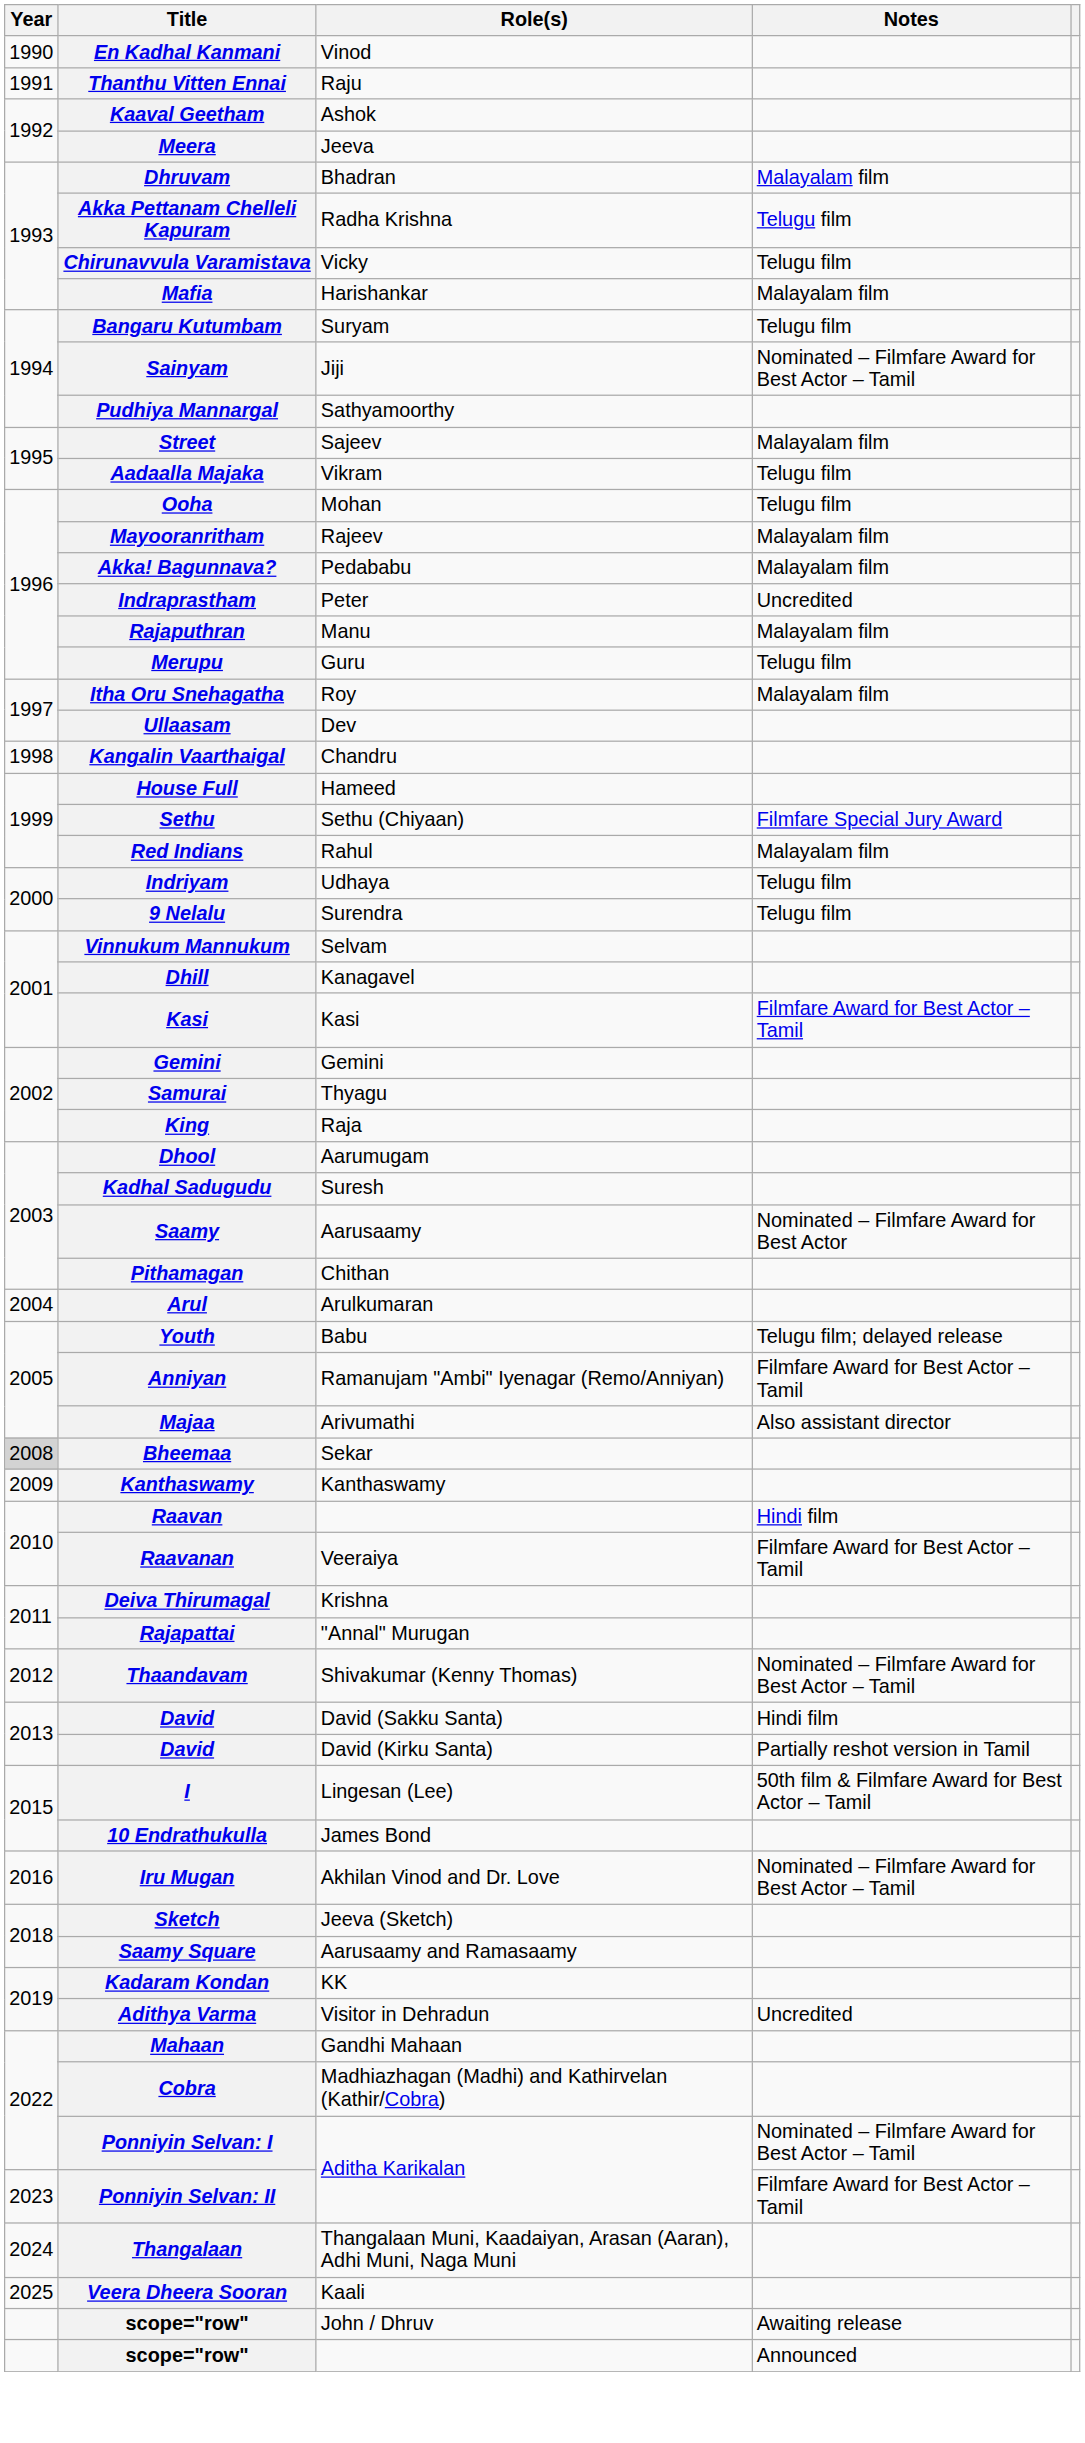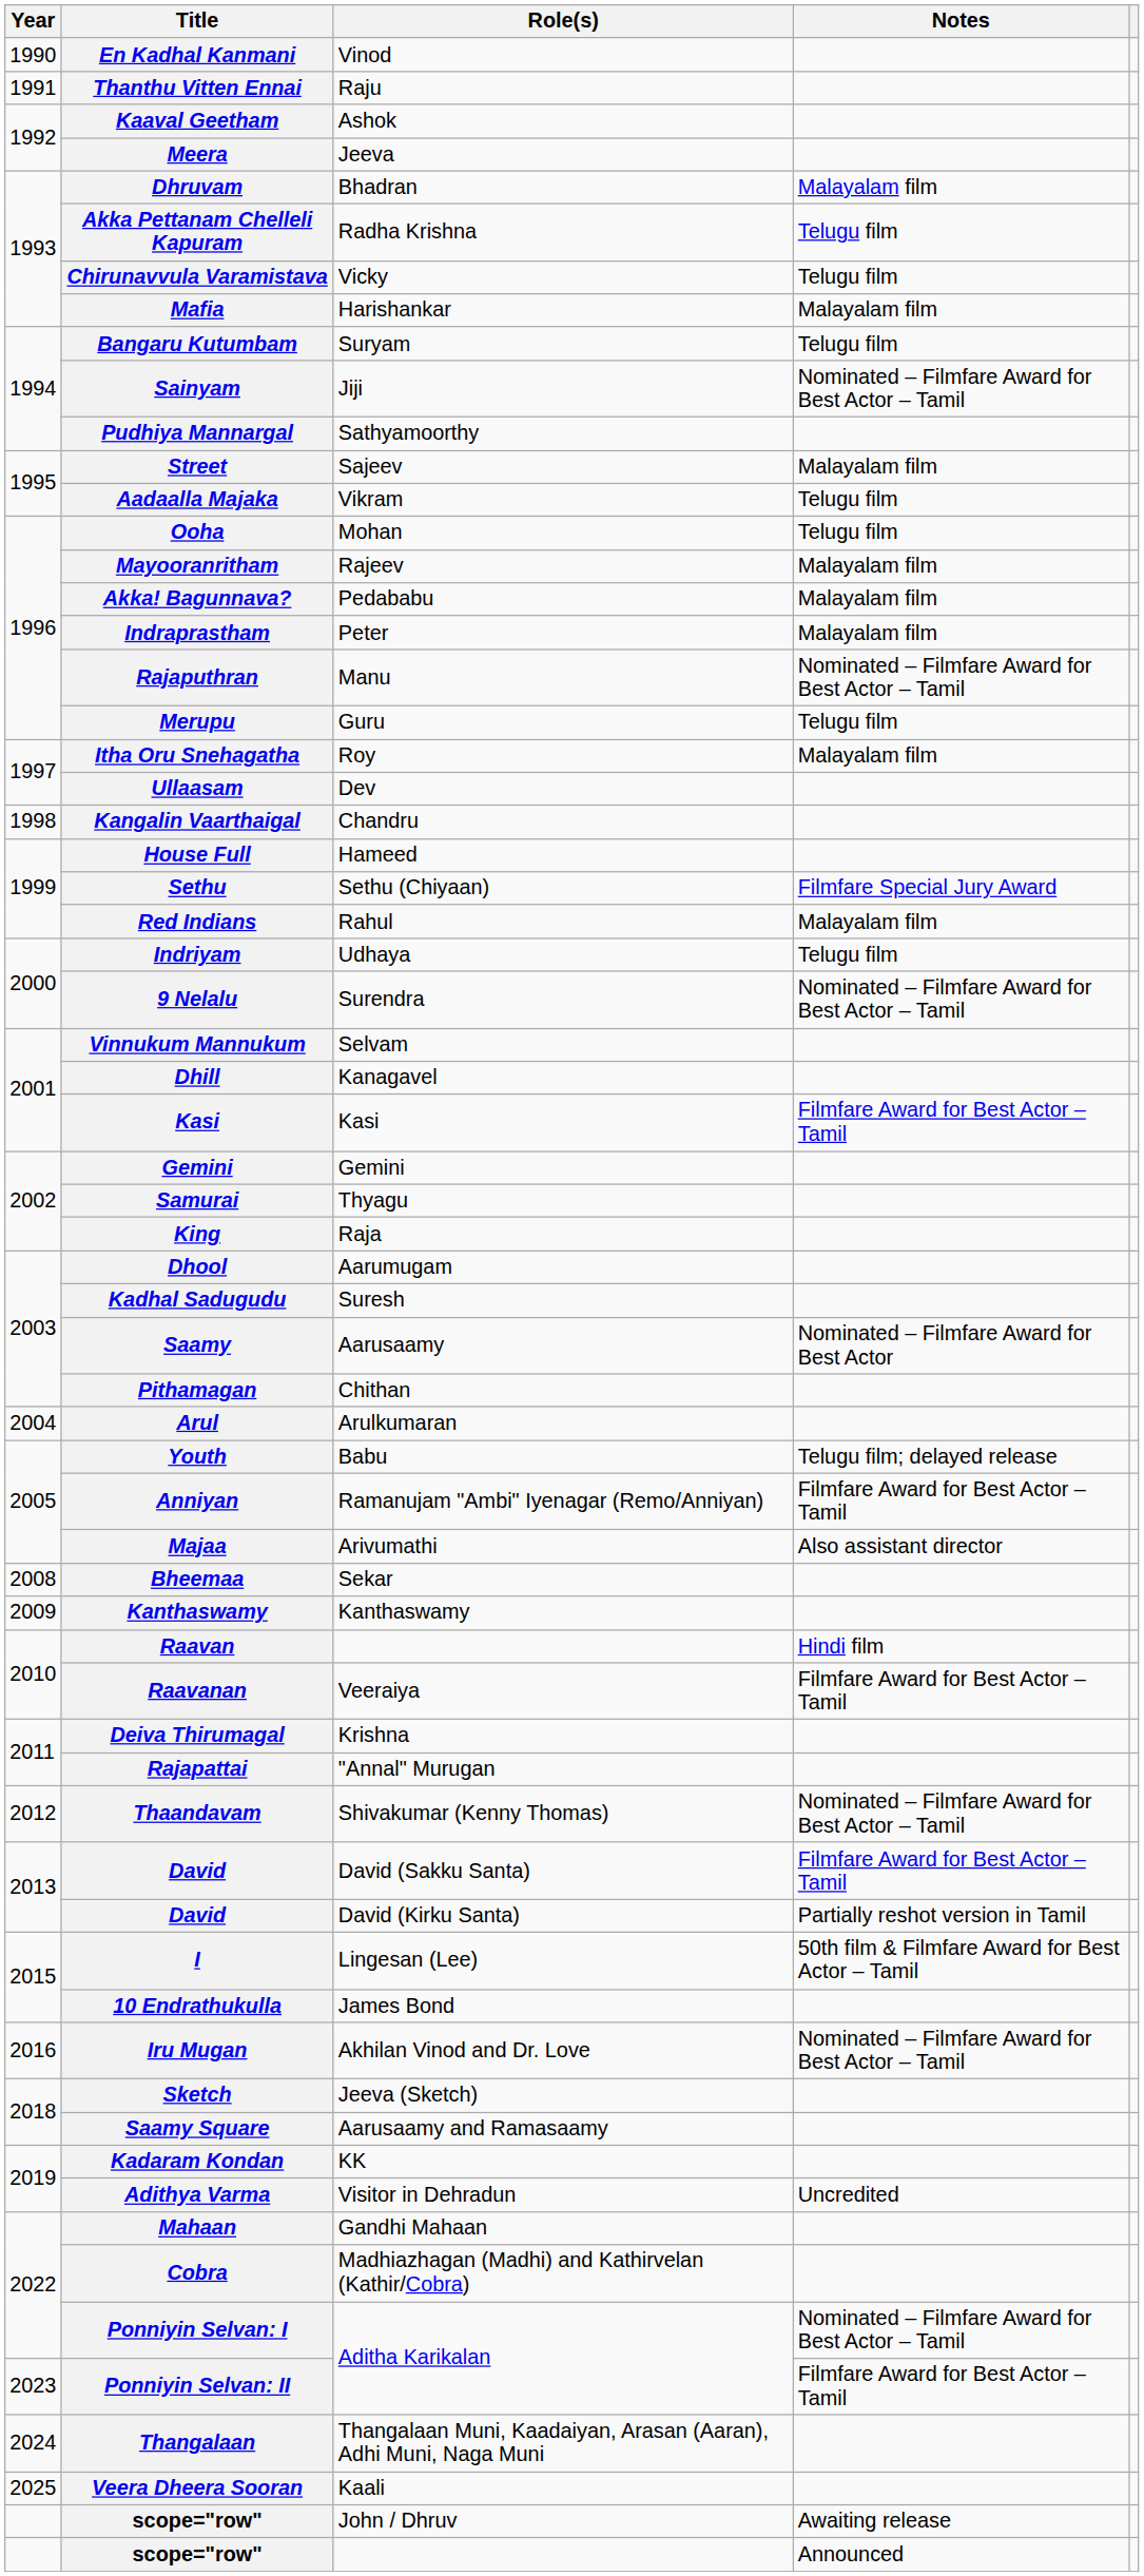Indraprastham | Notes: Uncredited -> Malayalam film
Rajaputhran | Notes: Malayalam film -> Nominated – Filmfare Award for Best Actor – Tamil
9 Nelalu | Notes: Telugu film -> Nominated – Filmfare Award for Best Actor – Tamil
Bheemaa | Year: lightgrey background -> no background
David / David (Sakku Santa) | Notes: Hindi film -> Filmfare Award for Best Actor – Tamil
